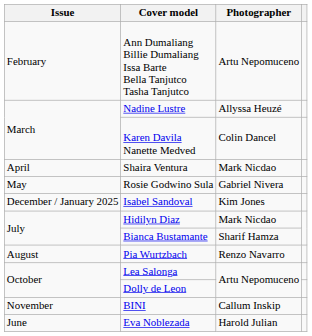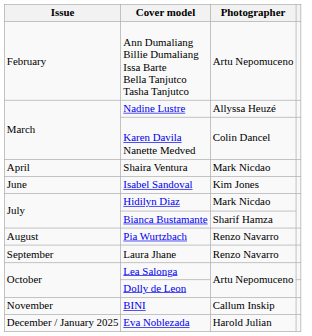- row: May | Rosie Godwino Sula | Gabriel Nivera
Isabel Sandoval | Issue: December / January 2025 -> June
+ row: September | Laura Jhane | Renzo Navarro
Eva Noblezada | Issue: June -> December / January 2025
